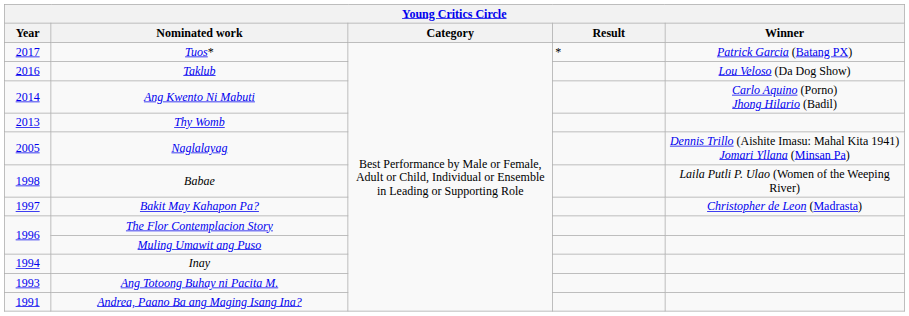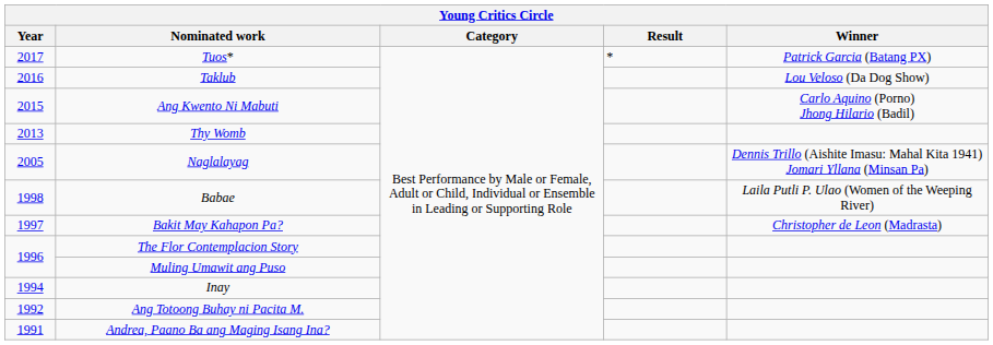Ang Kwento Ni Mabuti | Year: 2014 -> 2015
Ang Totoong Buhay ni Pacita M. | Year: 1993 -> 1992
